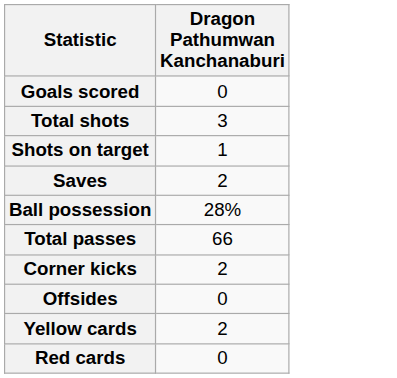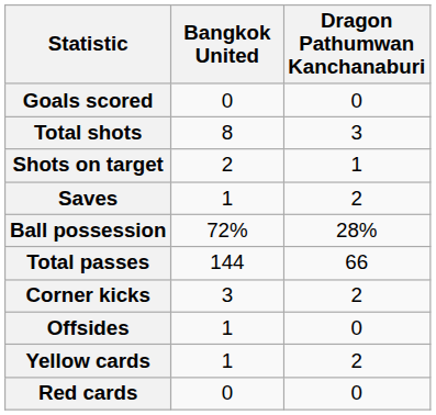+ column: Bangkok United | 0 | 8 | 2 | 1 | 72% | 144 | 3 | 1 | 1 | 0
